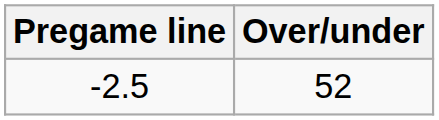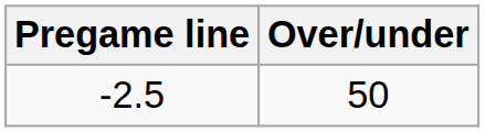-2.5 | Over/under: 52 -> 50
